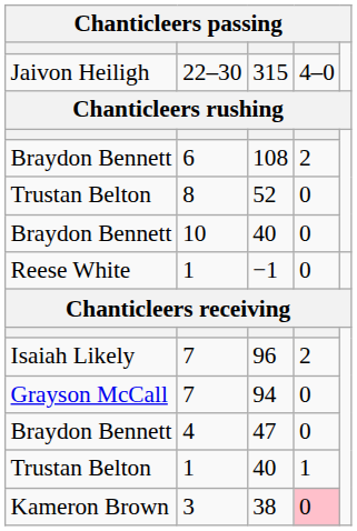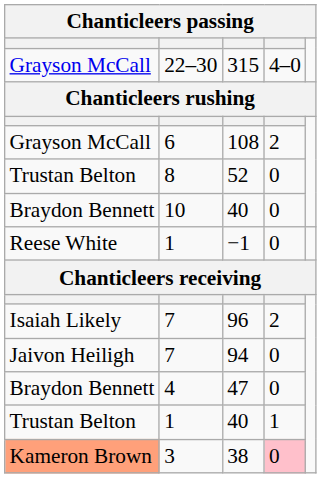315 | column 1: Jaivon Heiligh -> Grayson McCall
108 | column 1: Braydon Bennett -> Grayson McCall
94 | column 1: Grayson McCall -> Jaivon Heiligh
38 | column 1: no background -> lightsalmon background
